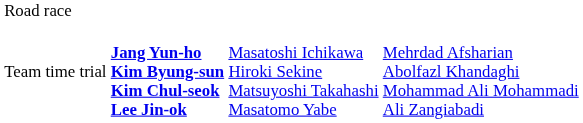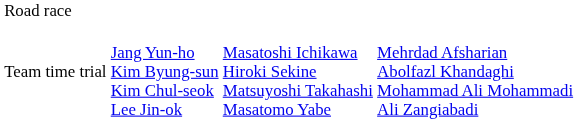Team time trial | column 2: bold -> normal
